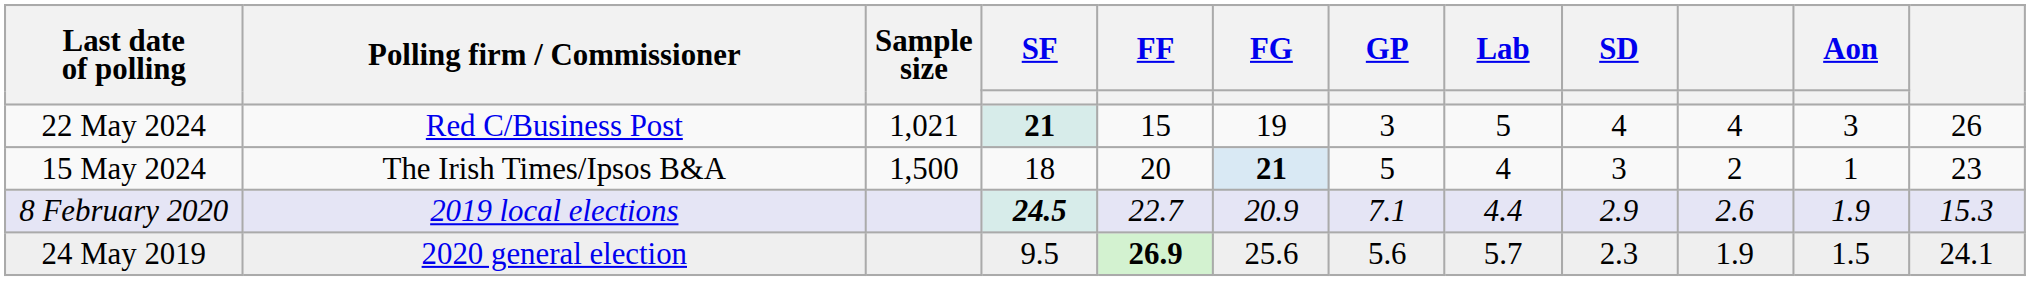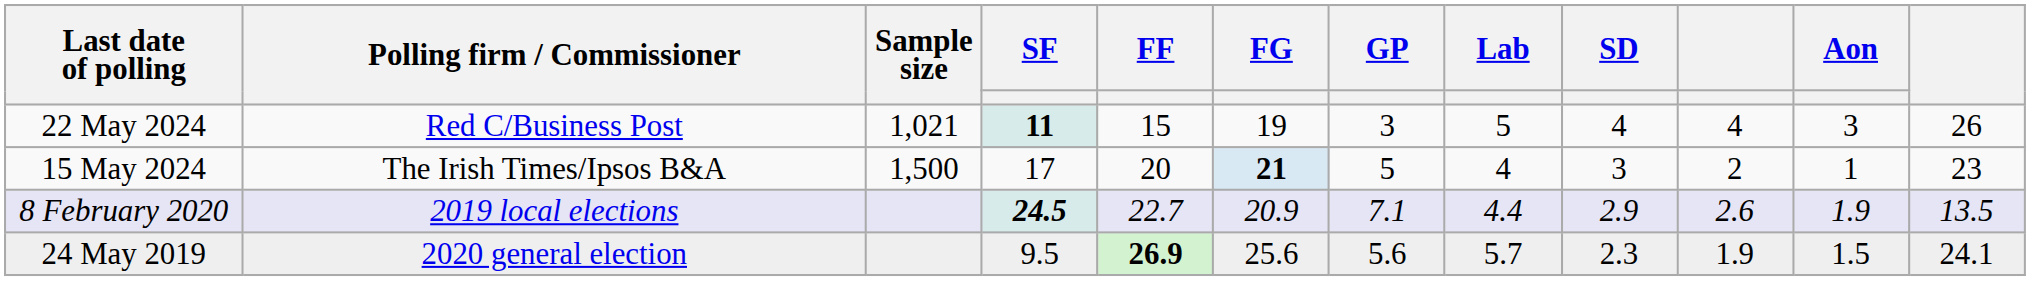22 May 2024 | SF: 21 -> 11
15 May 2024 | SF: 18 -> 17
8 February 2020 | column 12: 15.3 -> 13.5
